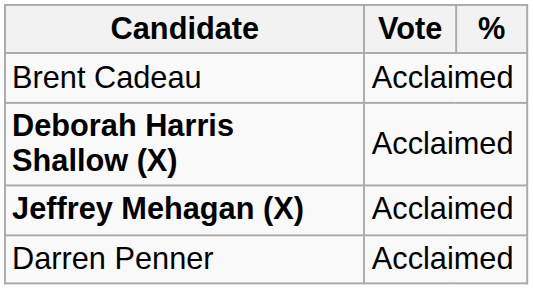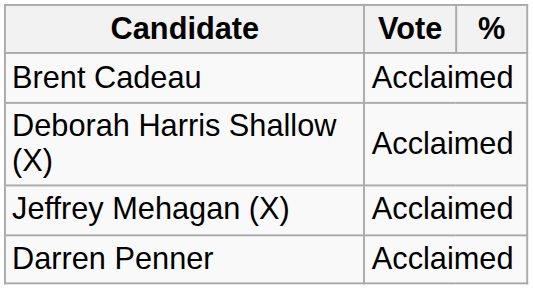Deborah Harris Shallow (X) | Candidate: bold -> normal
Jeffrey Mehagan (X) | Candidate: bold -> normal
